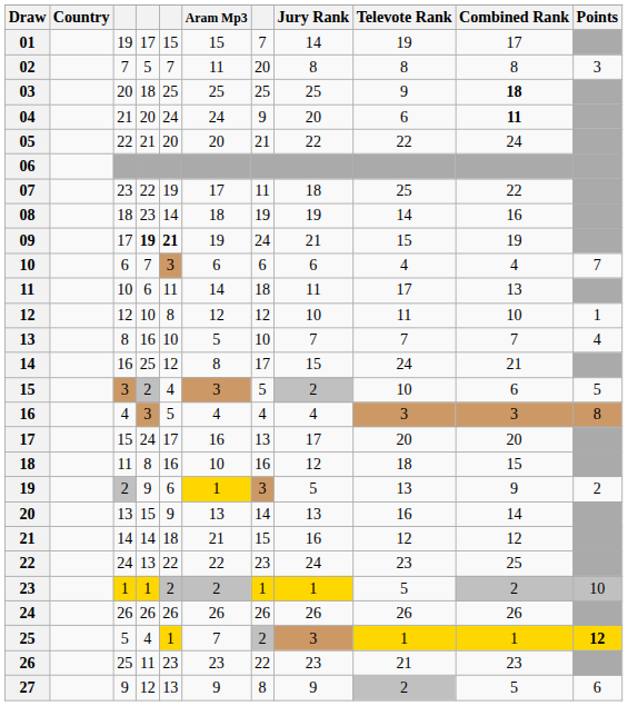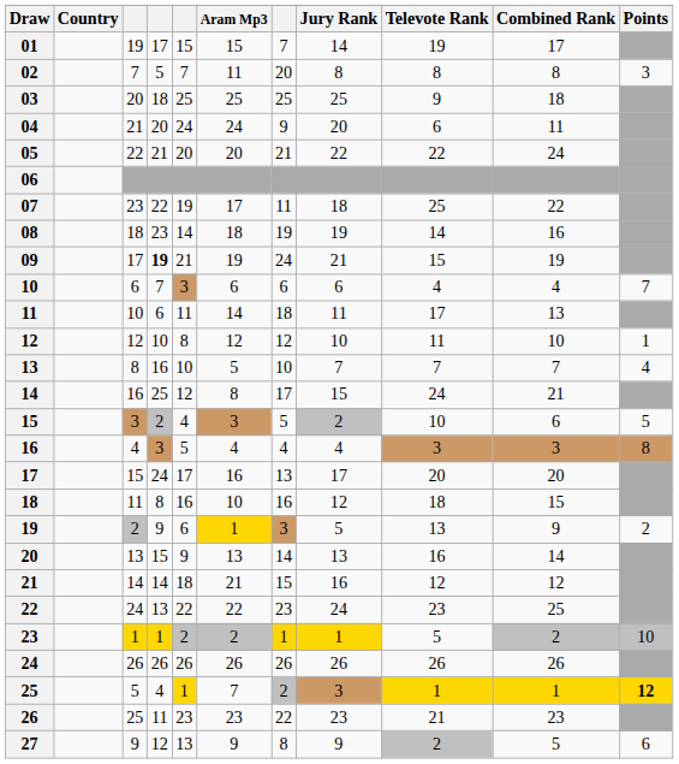03 | Combined Rank: bold -> normal
04 | Combined Rank: bold -> normal
09 | column 5: bold -> normal
